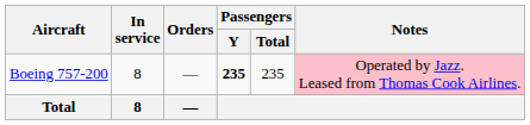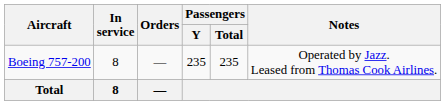Boeing 757-200 | Passengers / Y: bold -> normal
Boeing 757-200 | Notes: pink background -> no background
